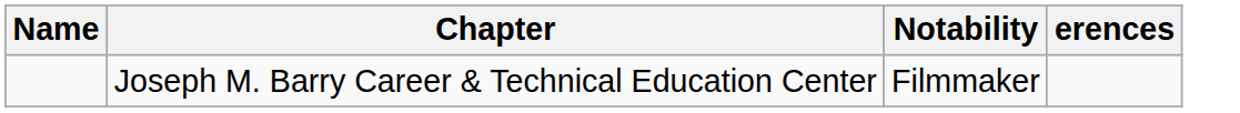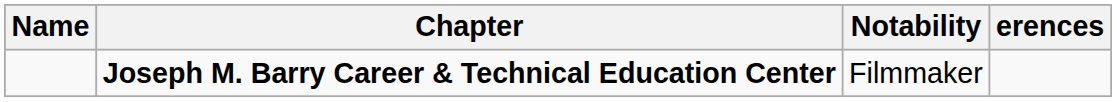row 2 | Chapter: normal -> bold
